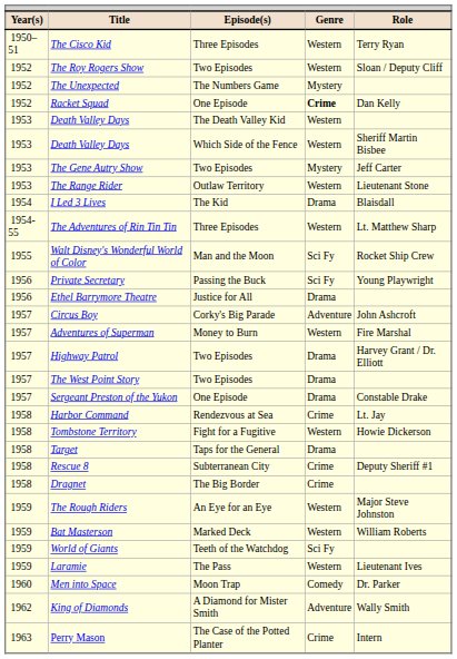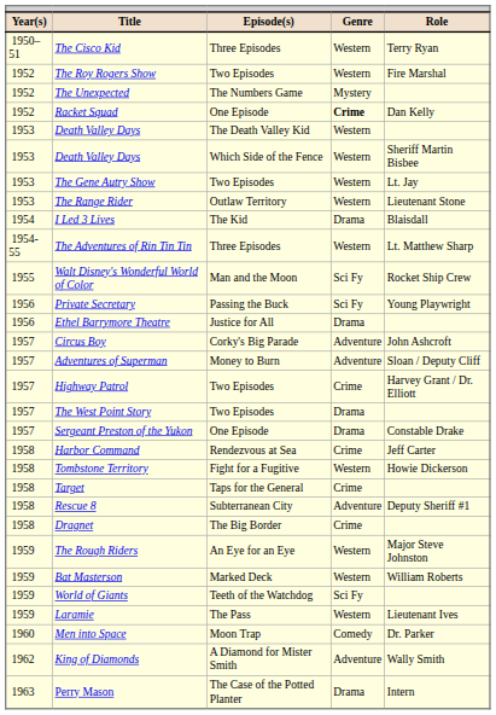The Roy Rogers Show | Role: Sloan / Deputy Cliff -> Fire Marshal
The Gene Autry Show | Genre: Mystery -> Western
The Gene Autry Show | Role: Jeff Carter -> Lt. Jay
Adventures of Superman | Genre: Western -> Adventure
Adventures of Superman | Role: Fire Marshal -> Sloan / Deputy Cliff
Highway Patrol | Genre: Drama -> Crime
Harbor Command | Role: Lt. Jay -> Jeff Carter
Target | Genre: Drama -> Crime
Rescue 8 | Genre: Crime -> Adventure
Perry Mason | Genre: Crime -> Drama
